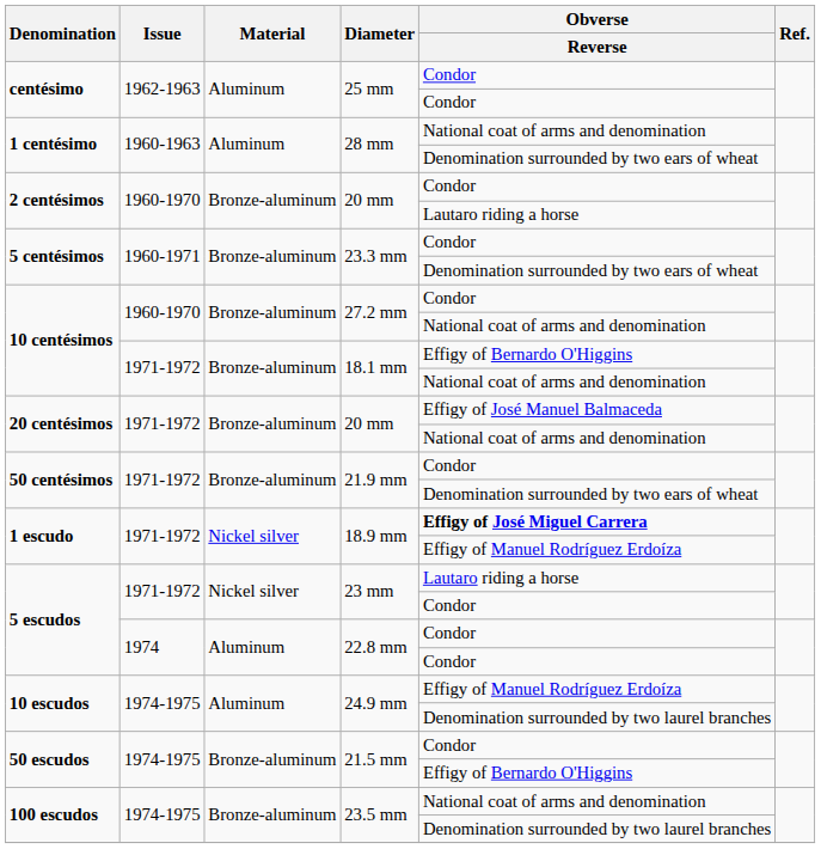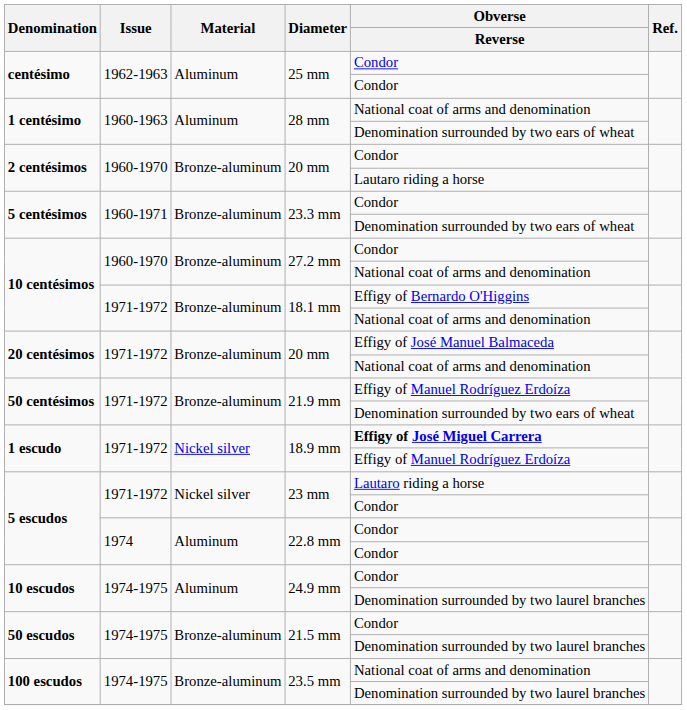row 17 | Obverse / Reverse: Condor -> Effigy of Manuel Rodríguez Erdoíza
row 25 | Obverse / Reverse: Effigy of Manuel Rodríguez Erdoíza -> Condor
row 28 | Obverse / Reverse: Effigy of Bernardo O'Higgins -> Denomination surrounded by two laurel branches
